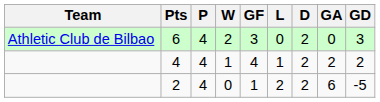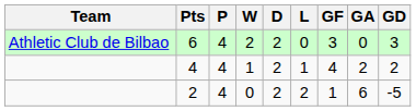columns swapped: D <-> GF
